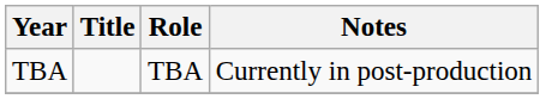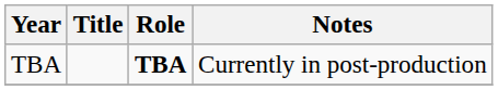row 2 | Role: normal -> bold
